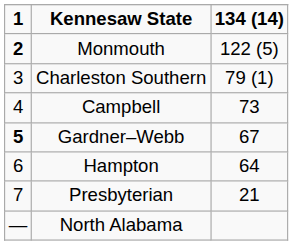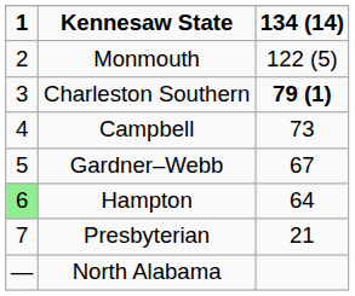Monmouth | 1: bold -> normal
Charleston Southern | 134 (14): normal -> bold
Gardner–Webb | 1: bold -> normal
Hampton | 1: no background -> lightgreen background
